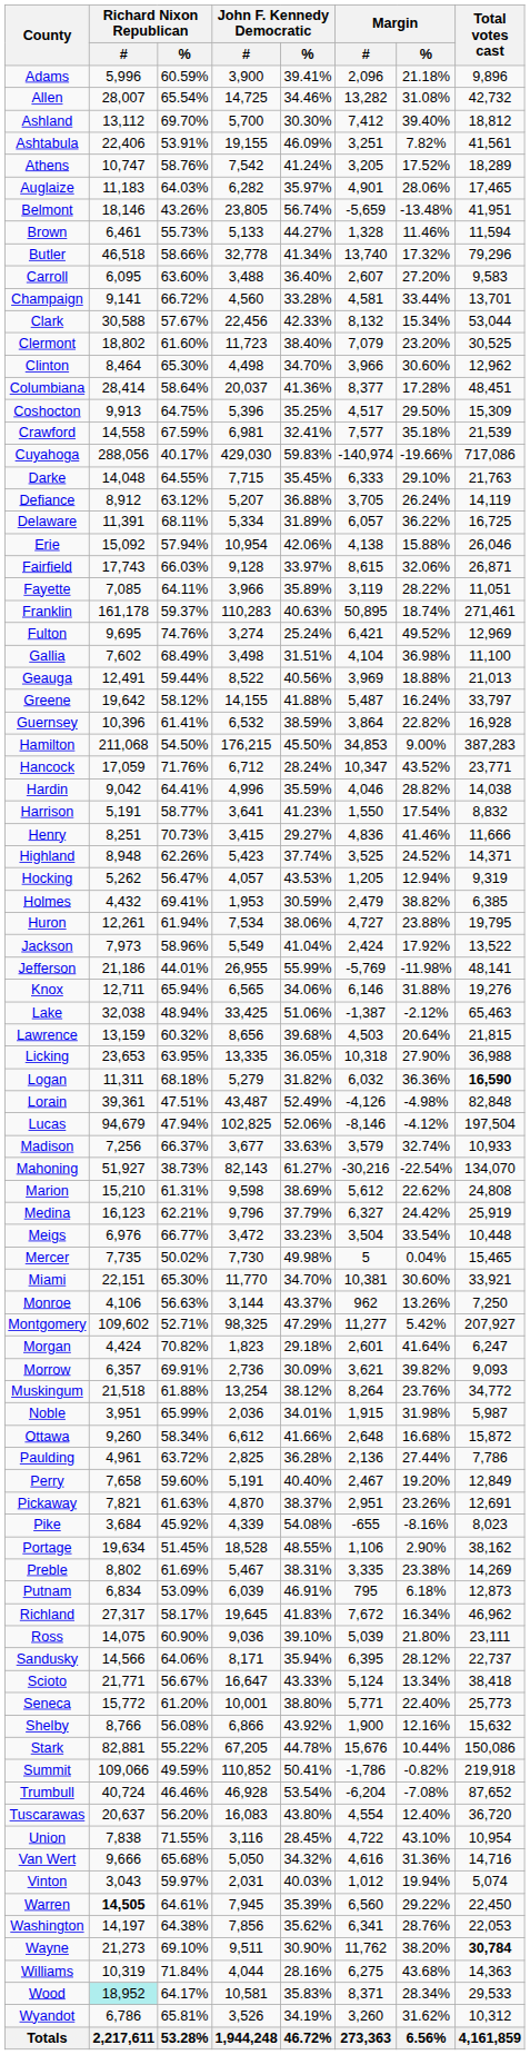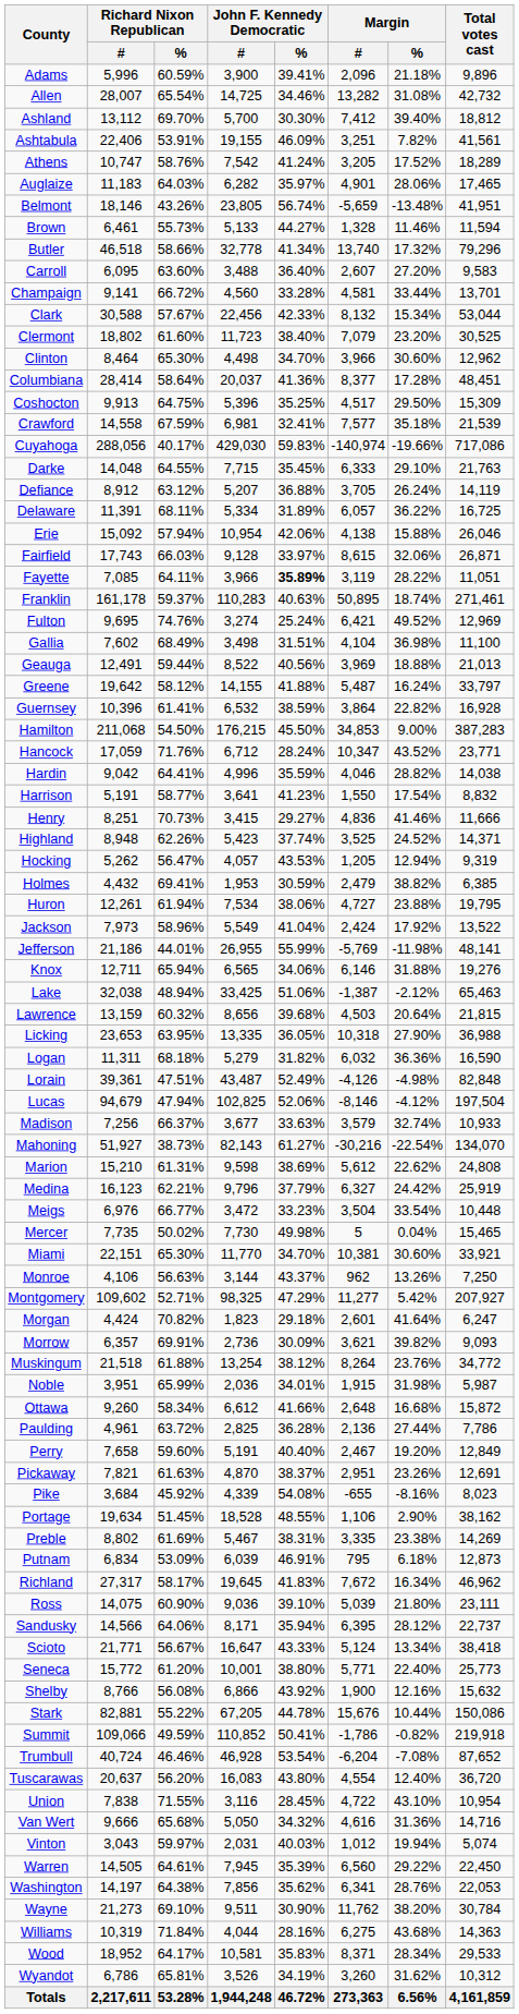Fayette | John F. Kennedy Democratic / %: normal -> bold
Logan | Total votes cast: bold -> normal
Warren | Richard Nixon Republican / #: bold -> normal
Wayne | Total votes cast: bold -> normal
Wood | Richard Nixon Republican / #: paleturquoise background -> no background
